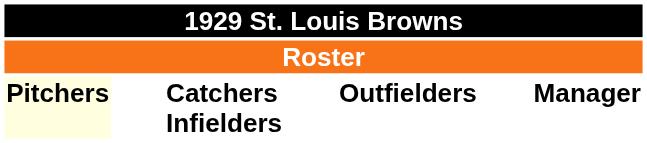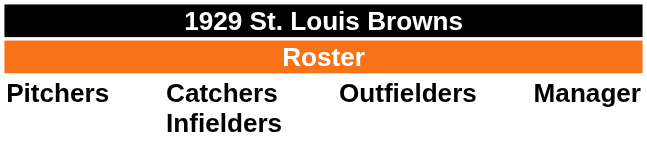Pitchers | column 1: lightyellow background -> no background
